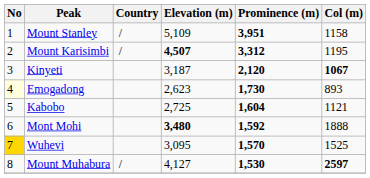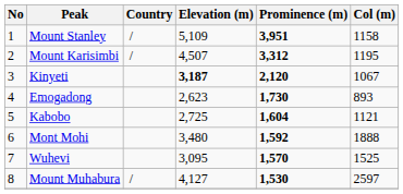Mount Karisimbi | Elevation (m): bold -> normal
Kinyeti | Elevation (m): normal -> bold
Kinyeti | Col (m): bold -> normal
Emogadong | No: lightyellow background -> no background
Mont Mohi | Elevation (m): bold -> normal
Wuhevi | No: gold background -> no background
Mount Muhabura | Col (m): bold -> normal
